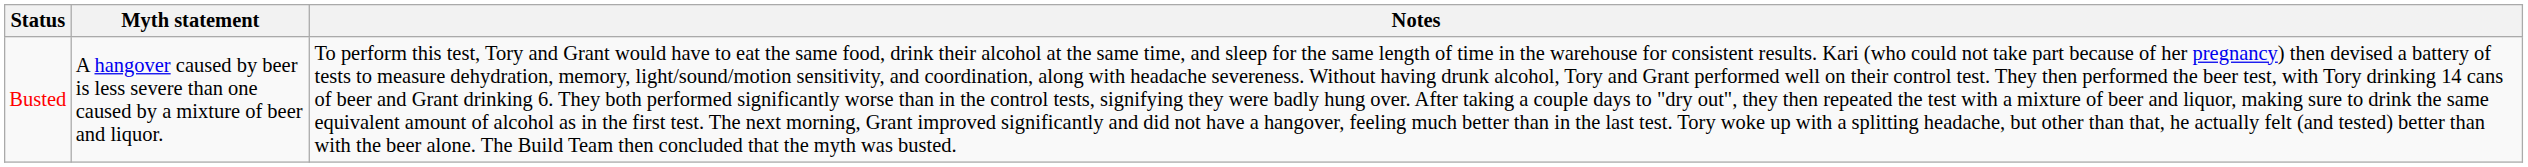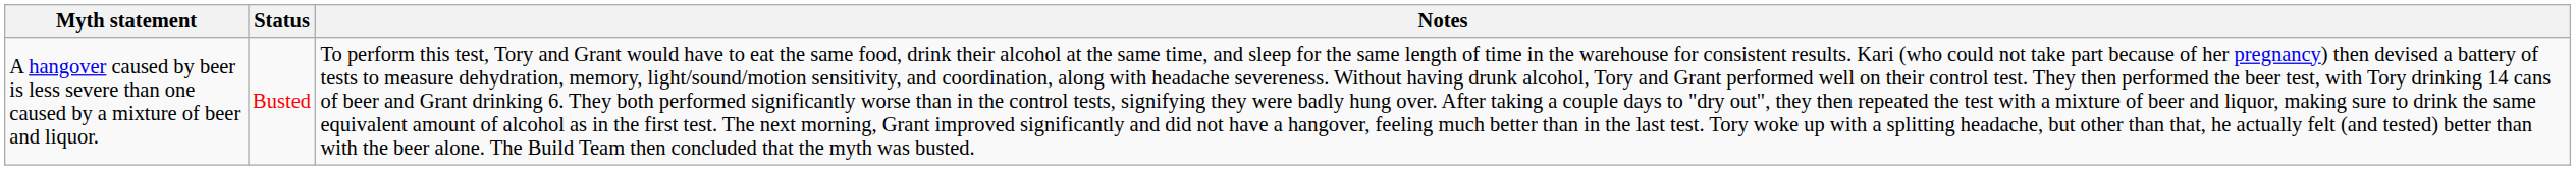columns swapped: Myth statement <-> Status
